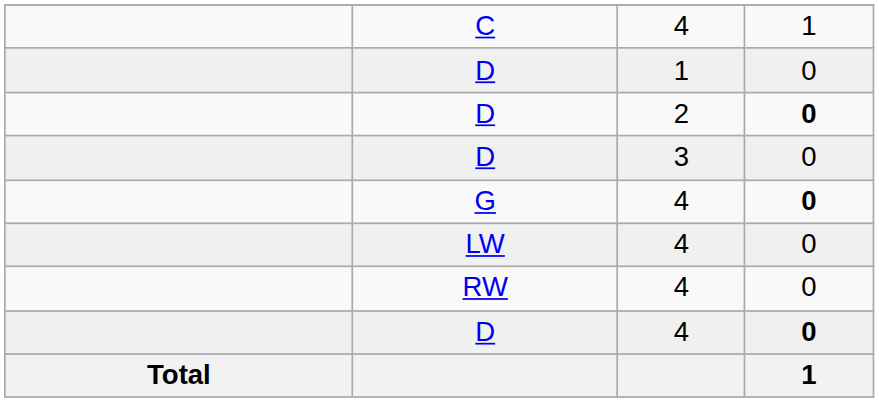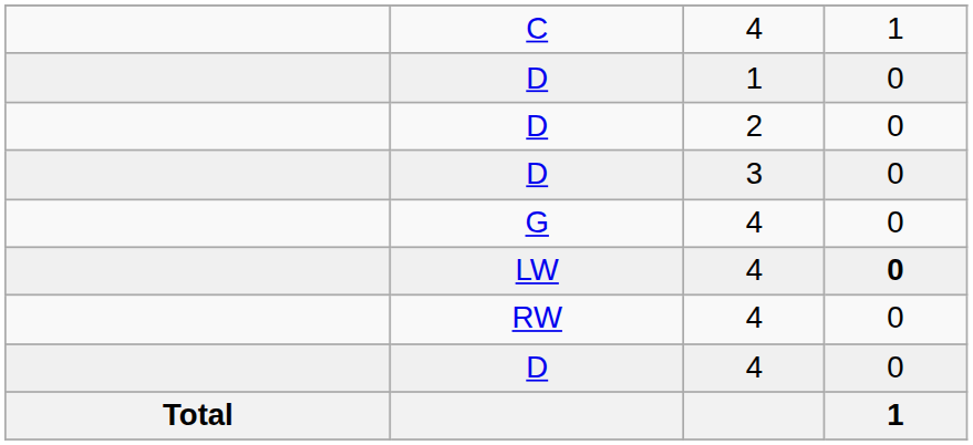D / 2 | column 4: bold -> normal
G | column 4: bold -> normal
LW | column 4: normal -> bold
D / 4 | column 4: bold -> normal
